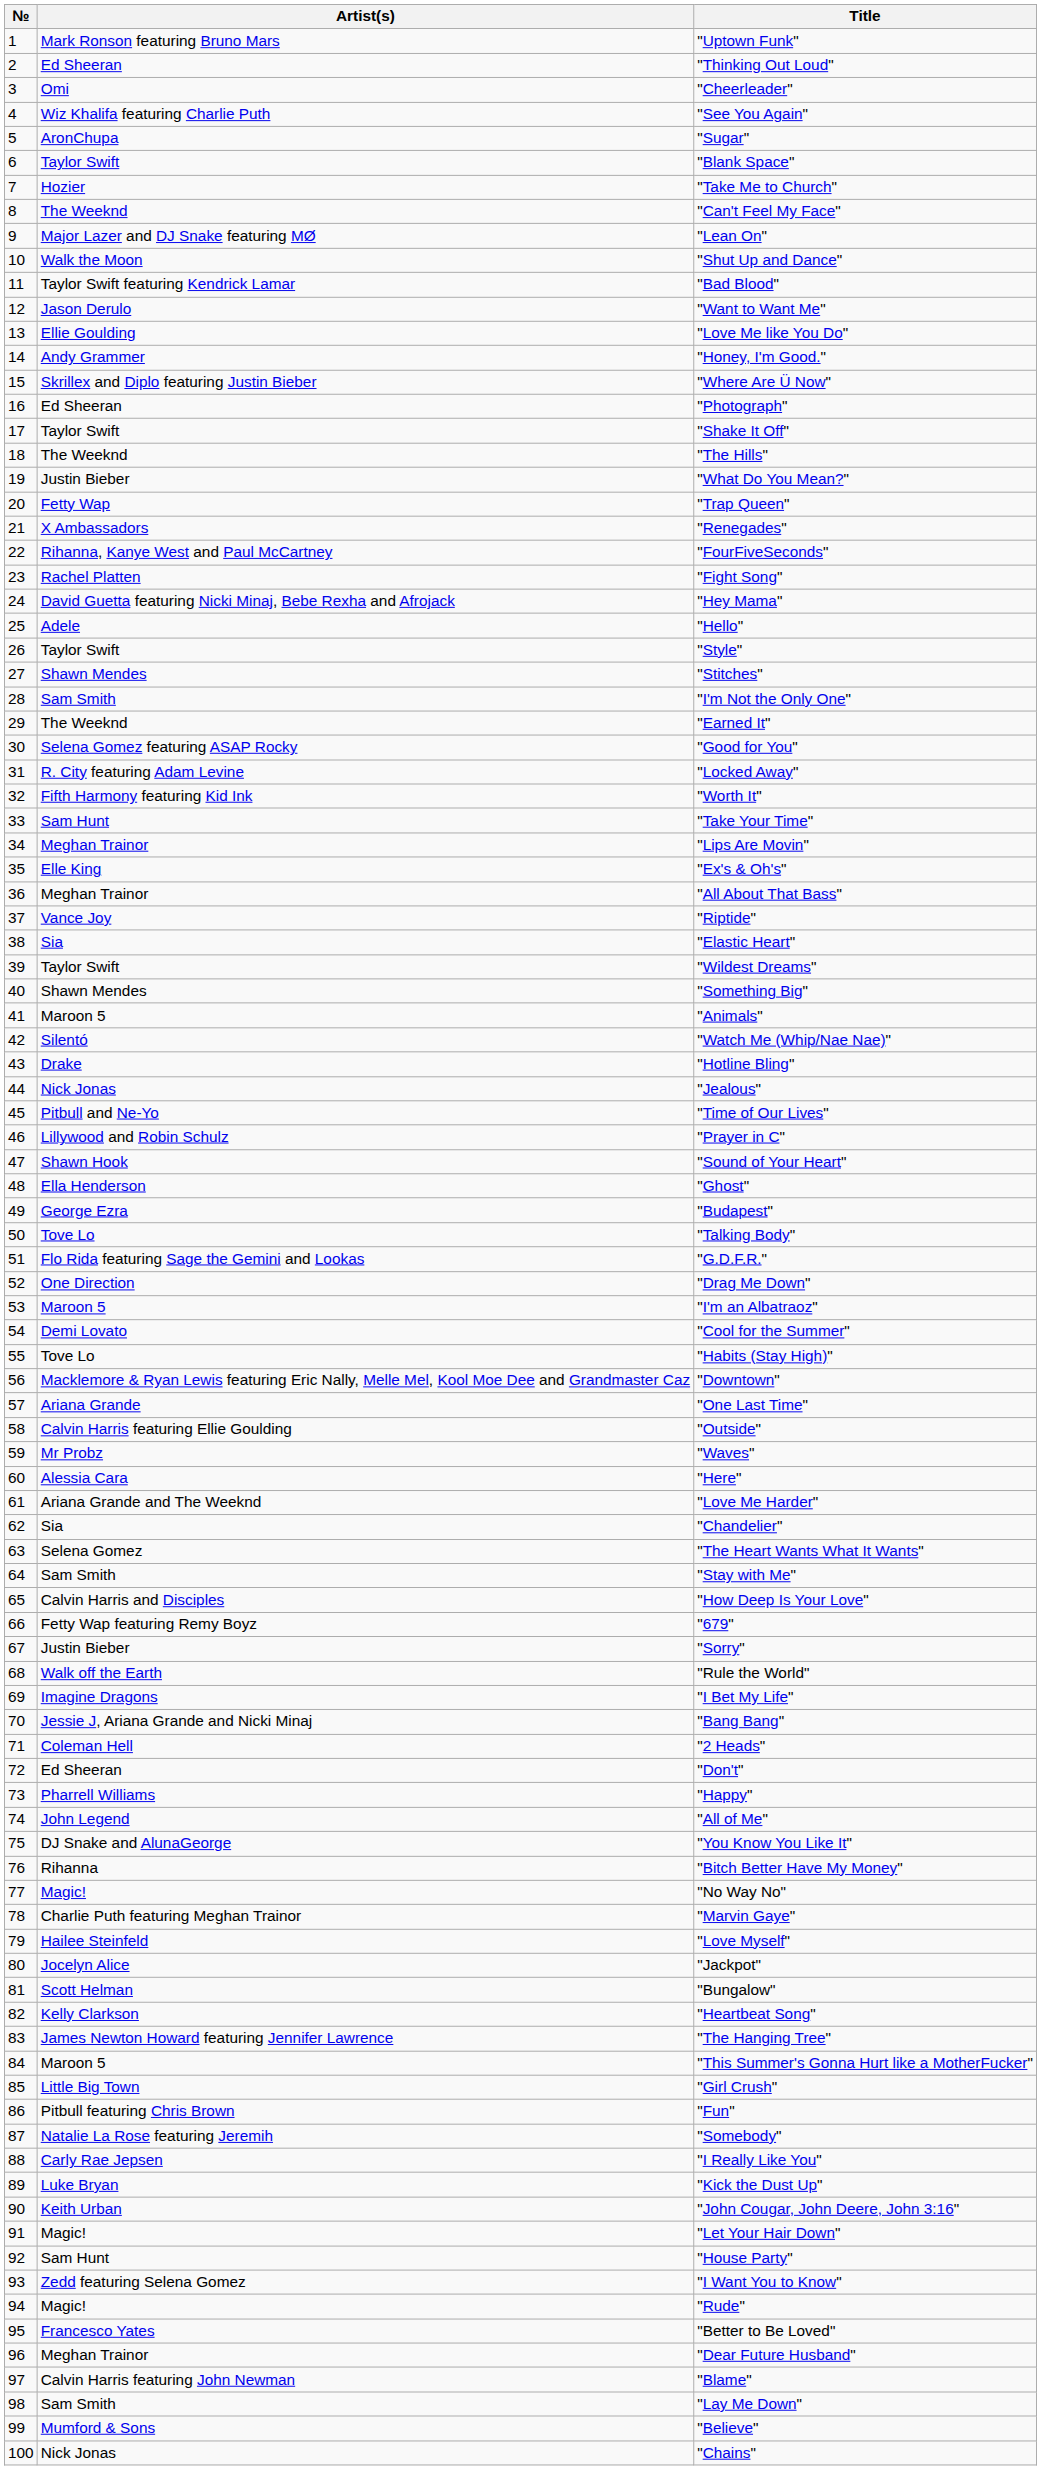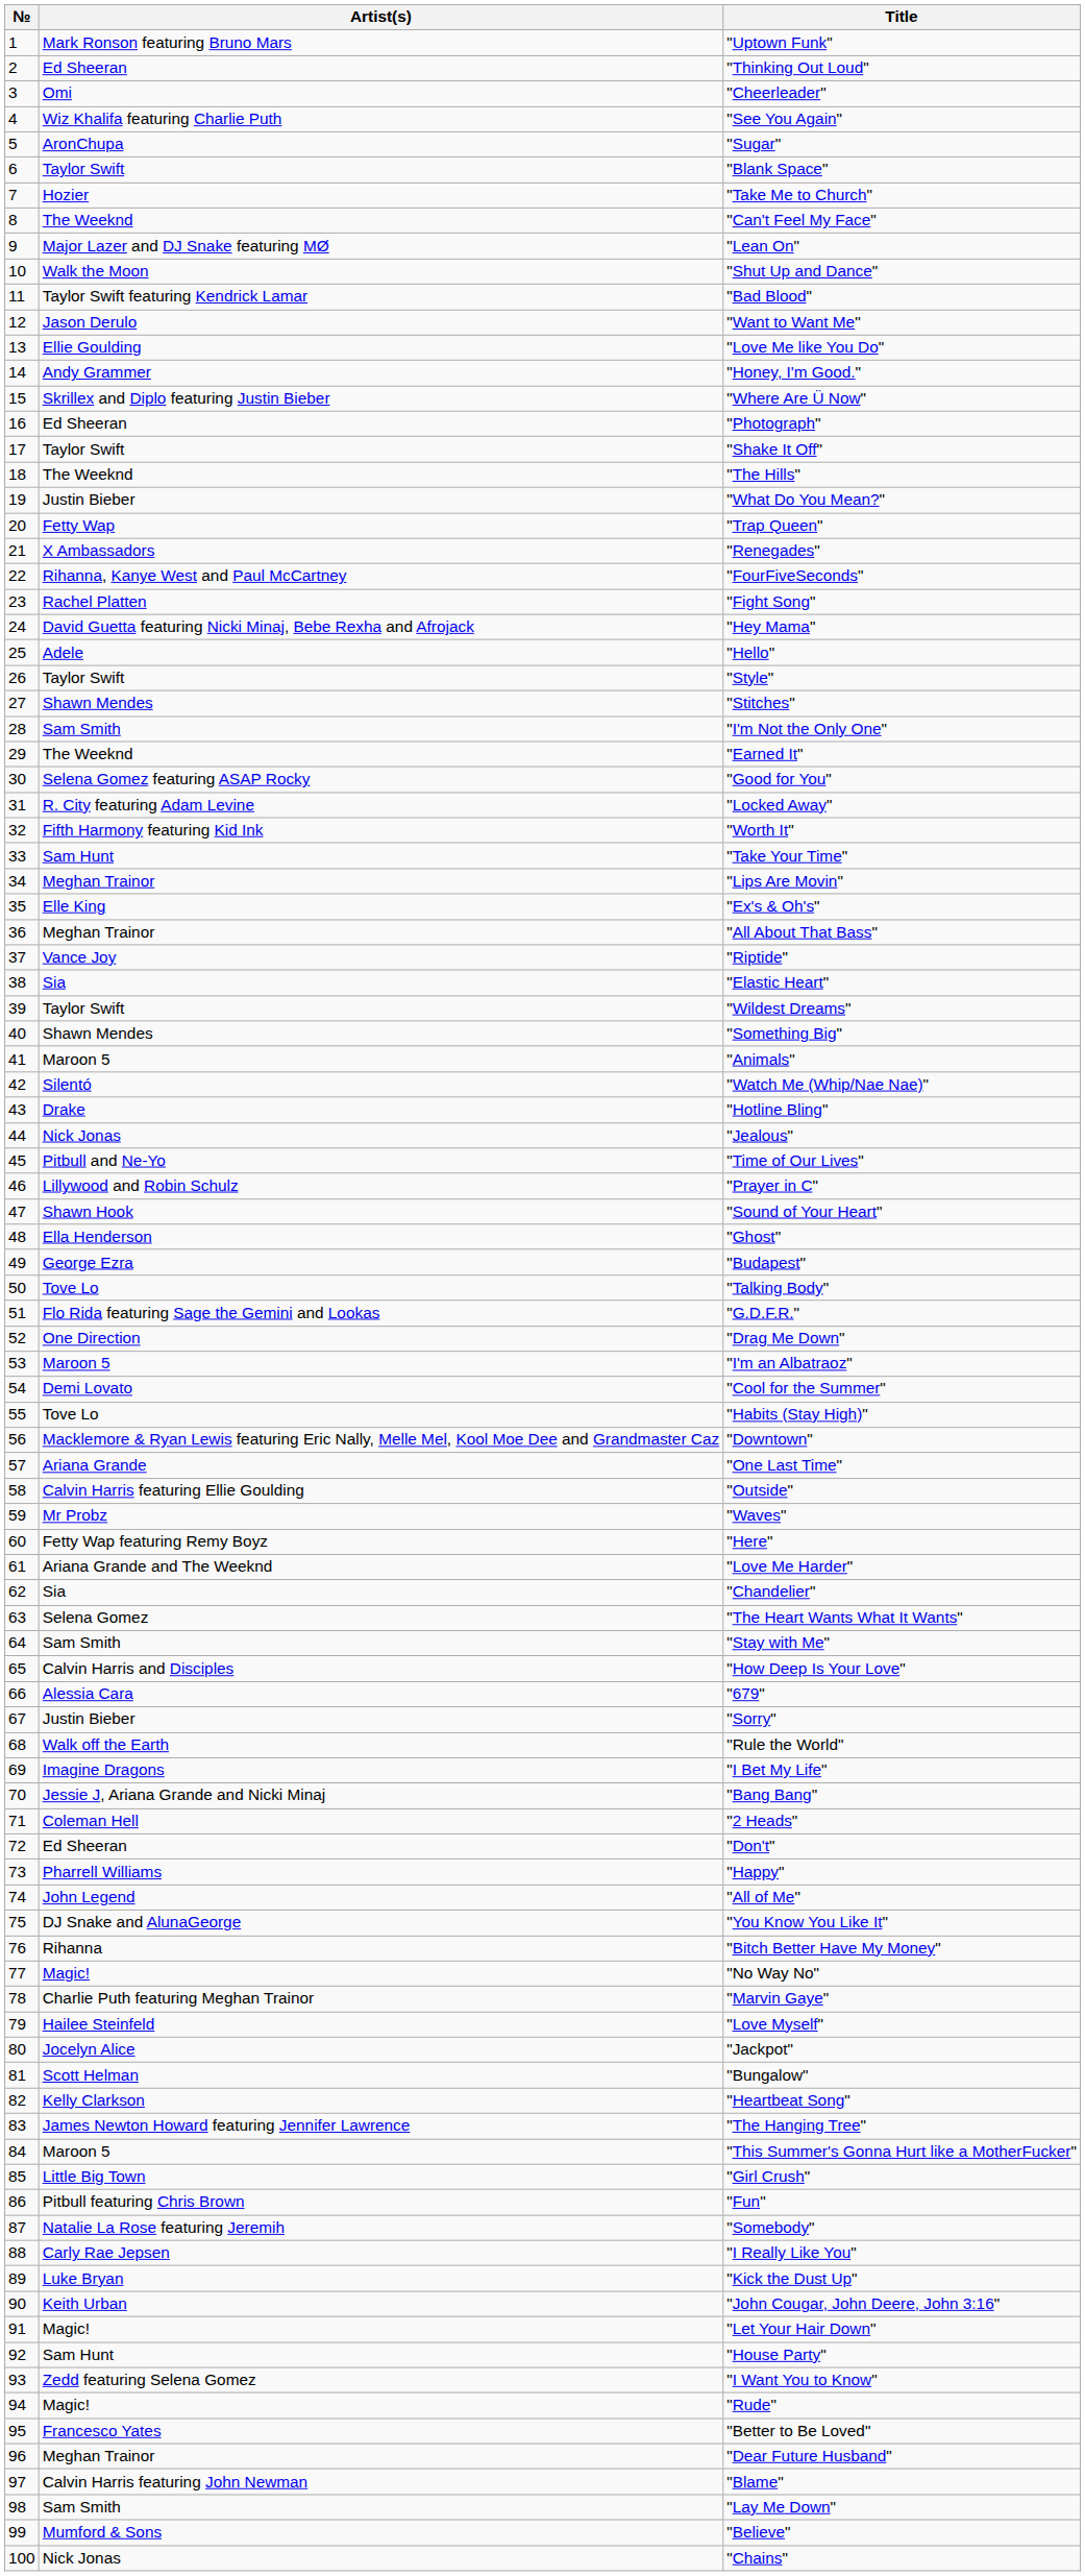"Here" | Artist(s): Alessia Cara -> Fetty Wap featuring Remy Boyz
"679" | Artist(s): Fetty Wap featuring Remy Boyz -> Alessia Cara
